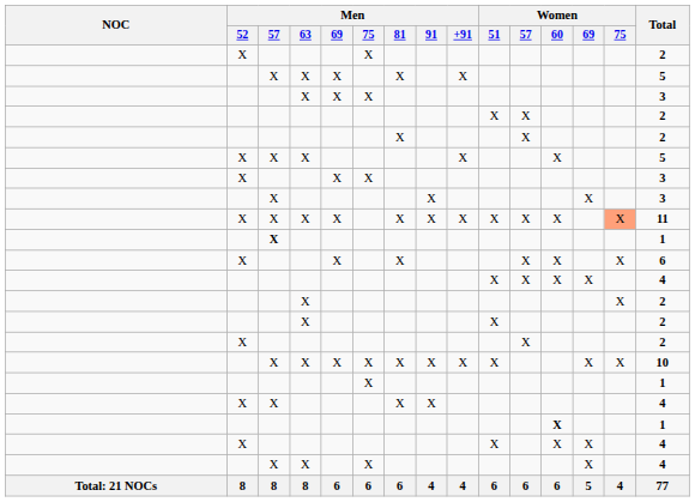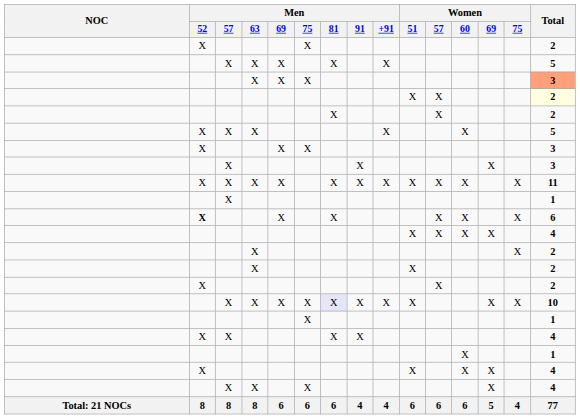row 5 | Total: no background -> lightsalmon background
row 6 | Total: no background -> lightyellow background
row 11 | Women / 75: lightsalmon background -> no background
row 12 | Men / 57: bold -> normal
row 13 | Men / 52: normal -> bold
row 18 | Men / 81: no background -> lavender background
row 21 | Women / 60: bold -> normal
